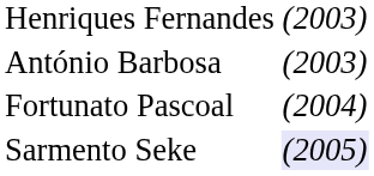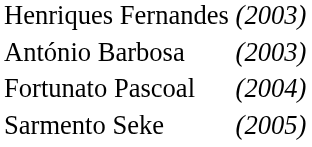Sarmento Seke | column 2: lavender background -> no background
